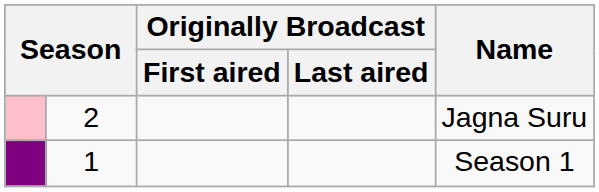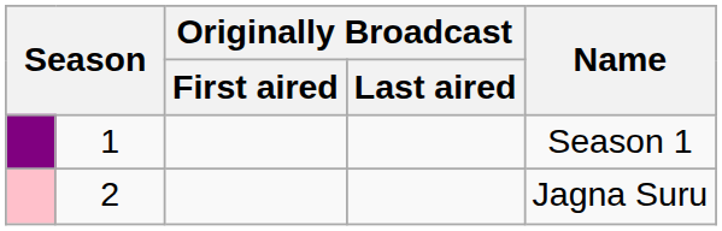rows swapped: 1 <-> 2
